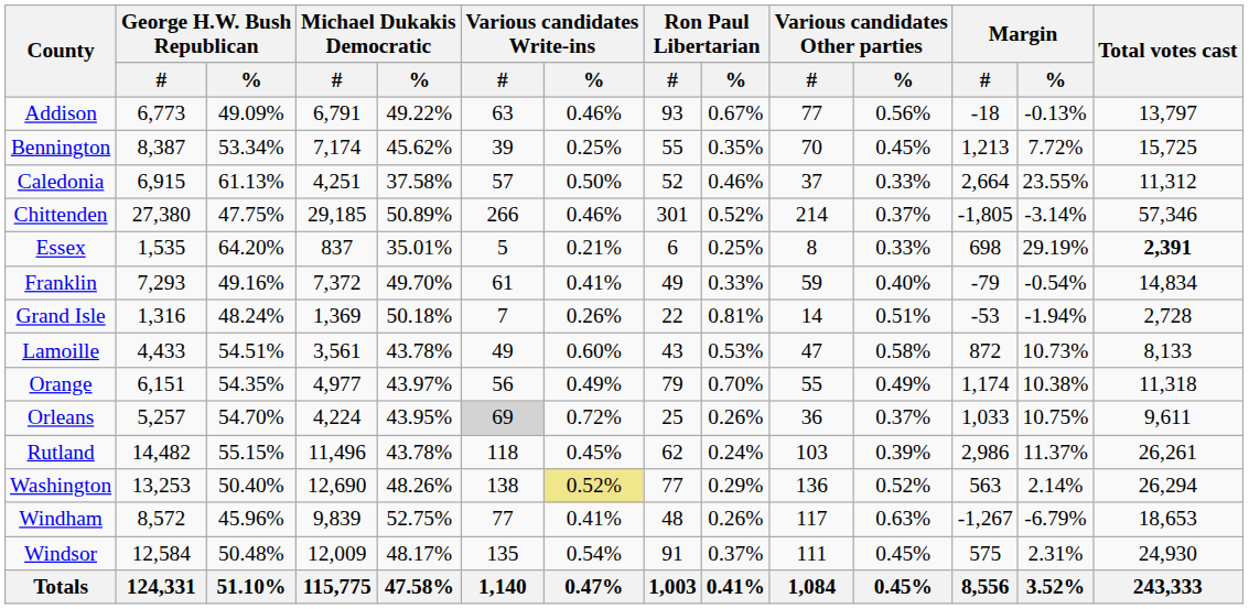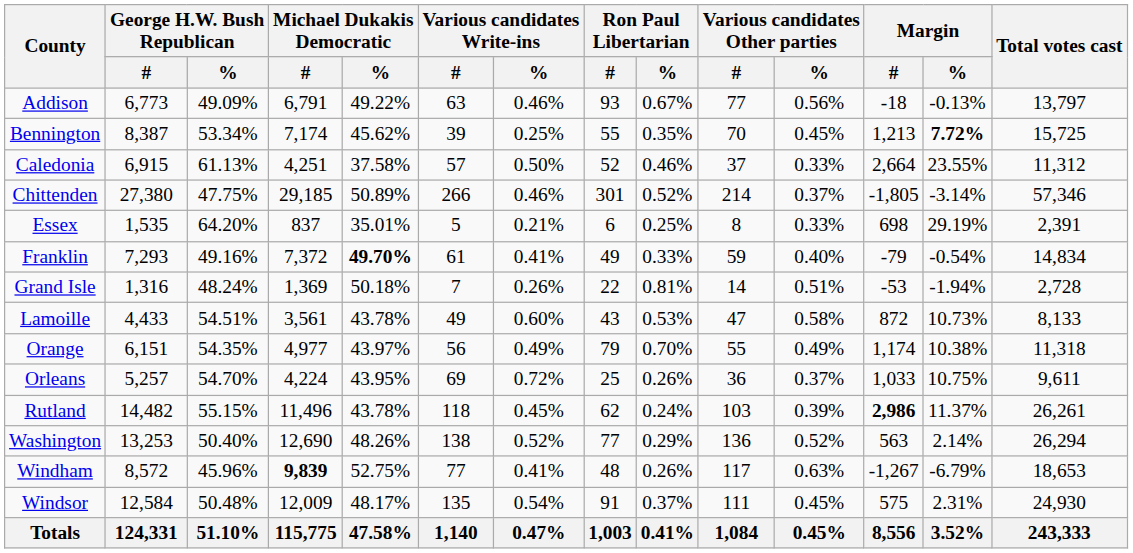Bennington | Margin / %: normal -> bold
Essex | Total votes cast: bold -> normal
Franklin | Michael Dukakis Democratic / %: normal -> bold
Orleans | Various candidates Write-ins / #: lightgrey background -> no background
Rutland | Margin / #: normal -> bold
Washington | Various candidates Write-ins / %: khaki background -> no background
Windham | Michael Dukakis Democratic / #: normal -> bold
